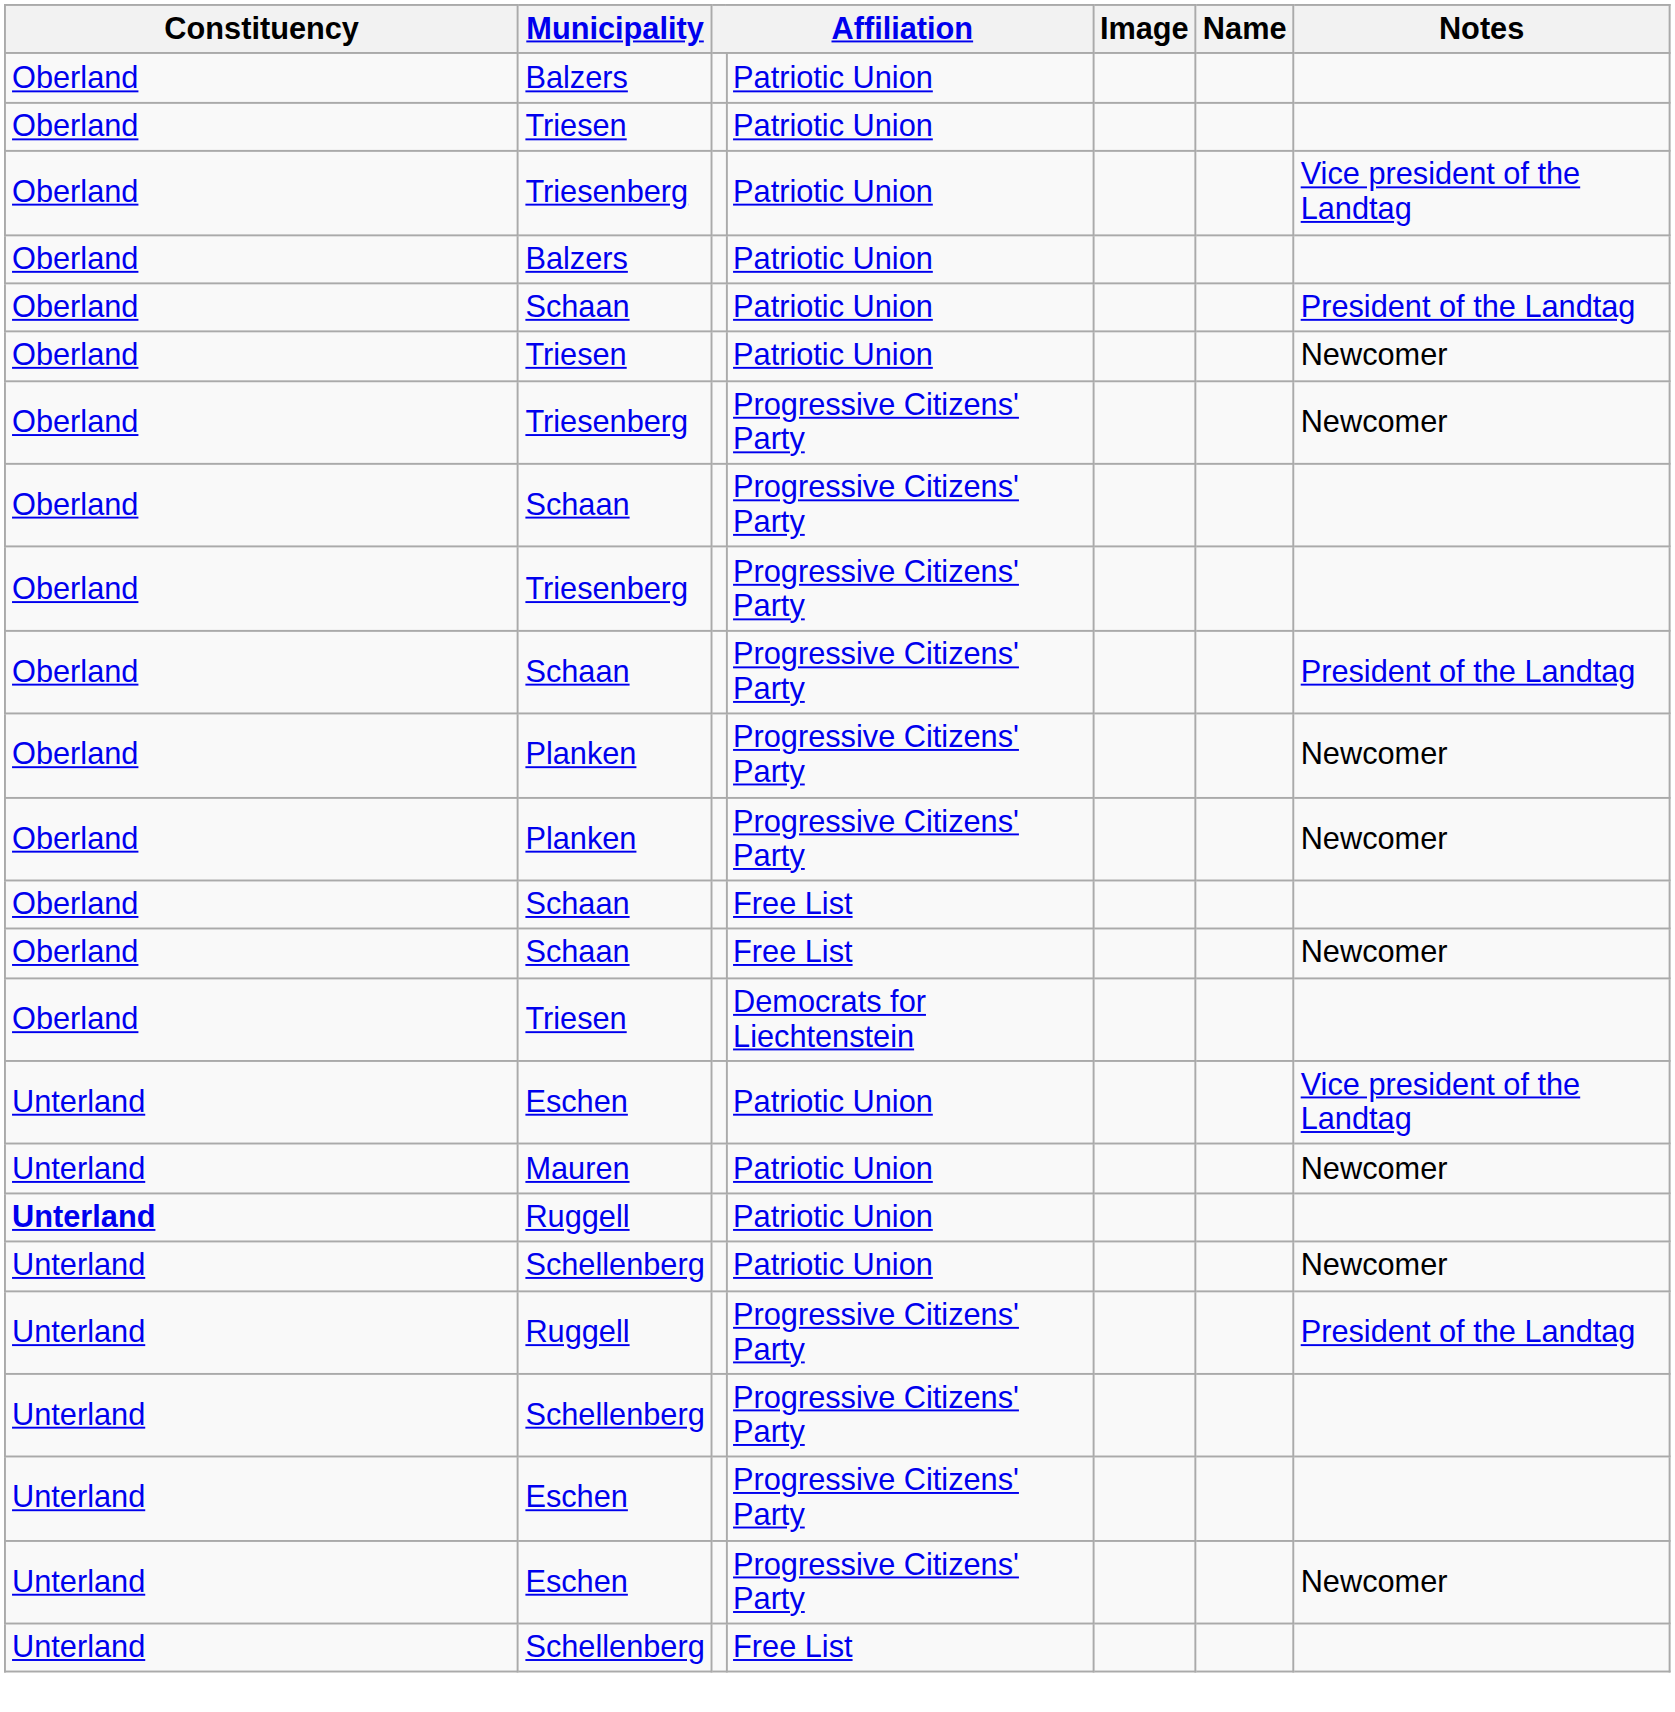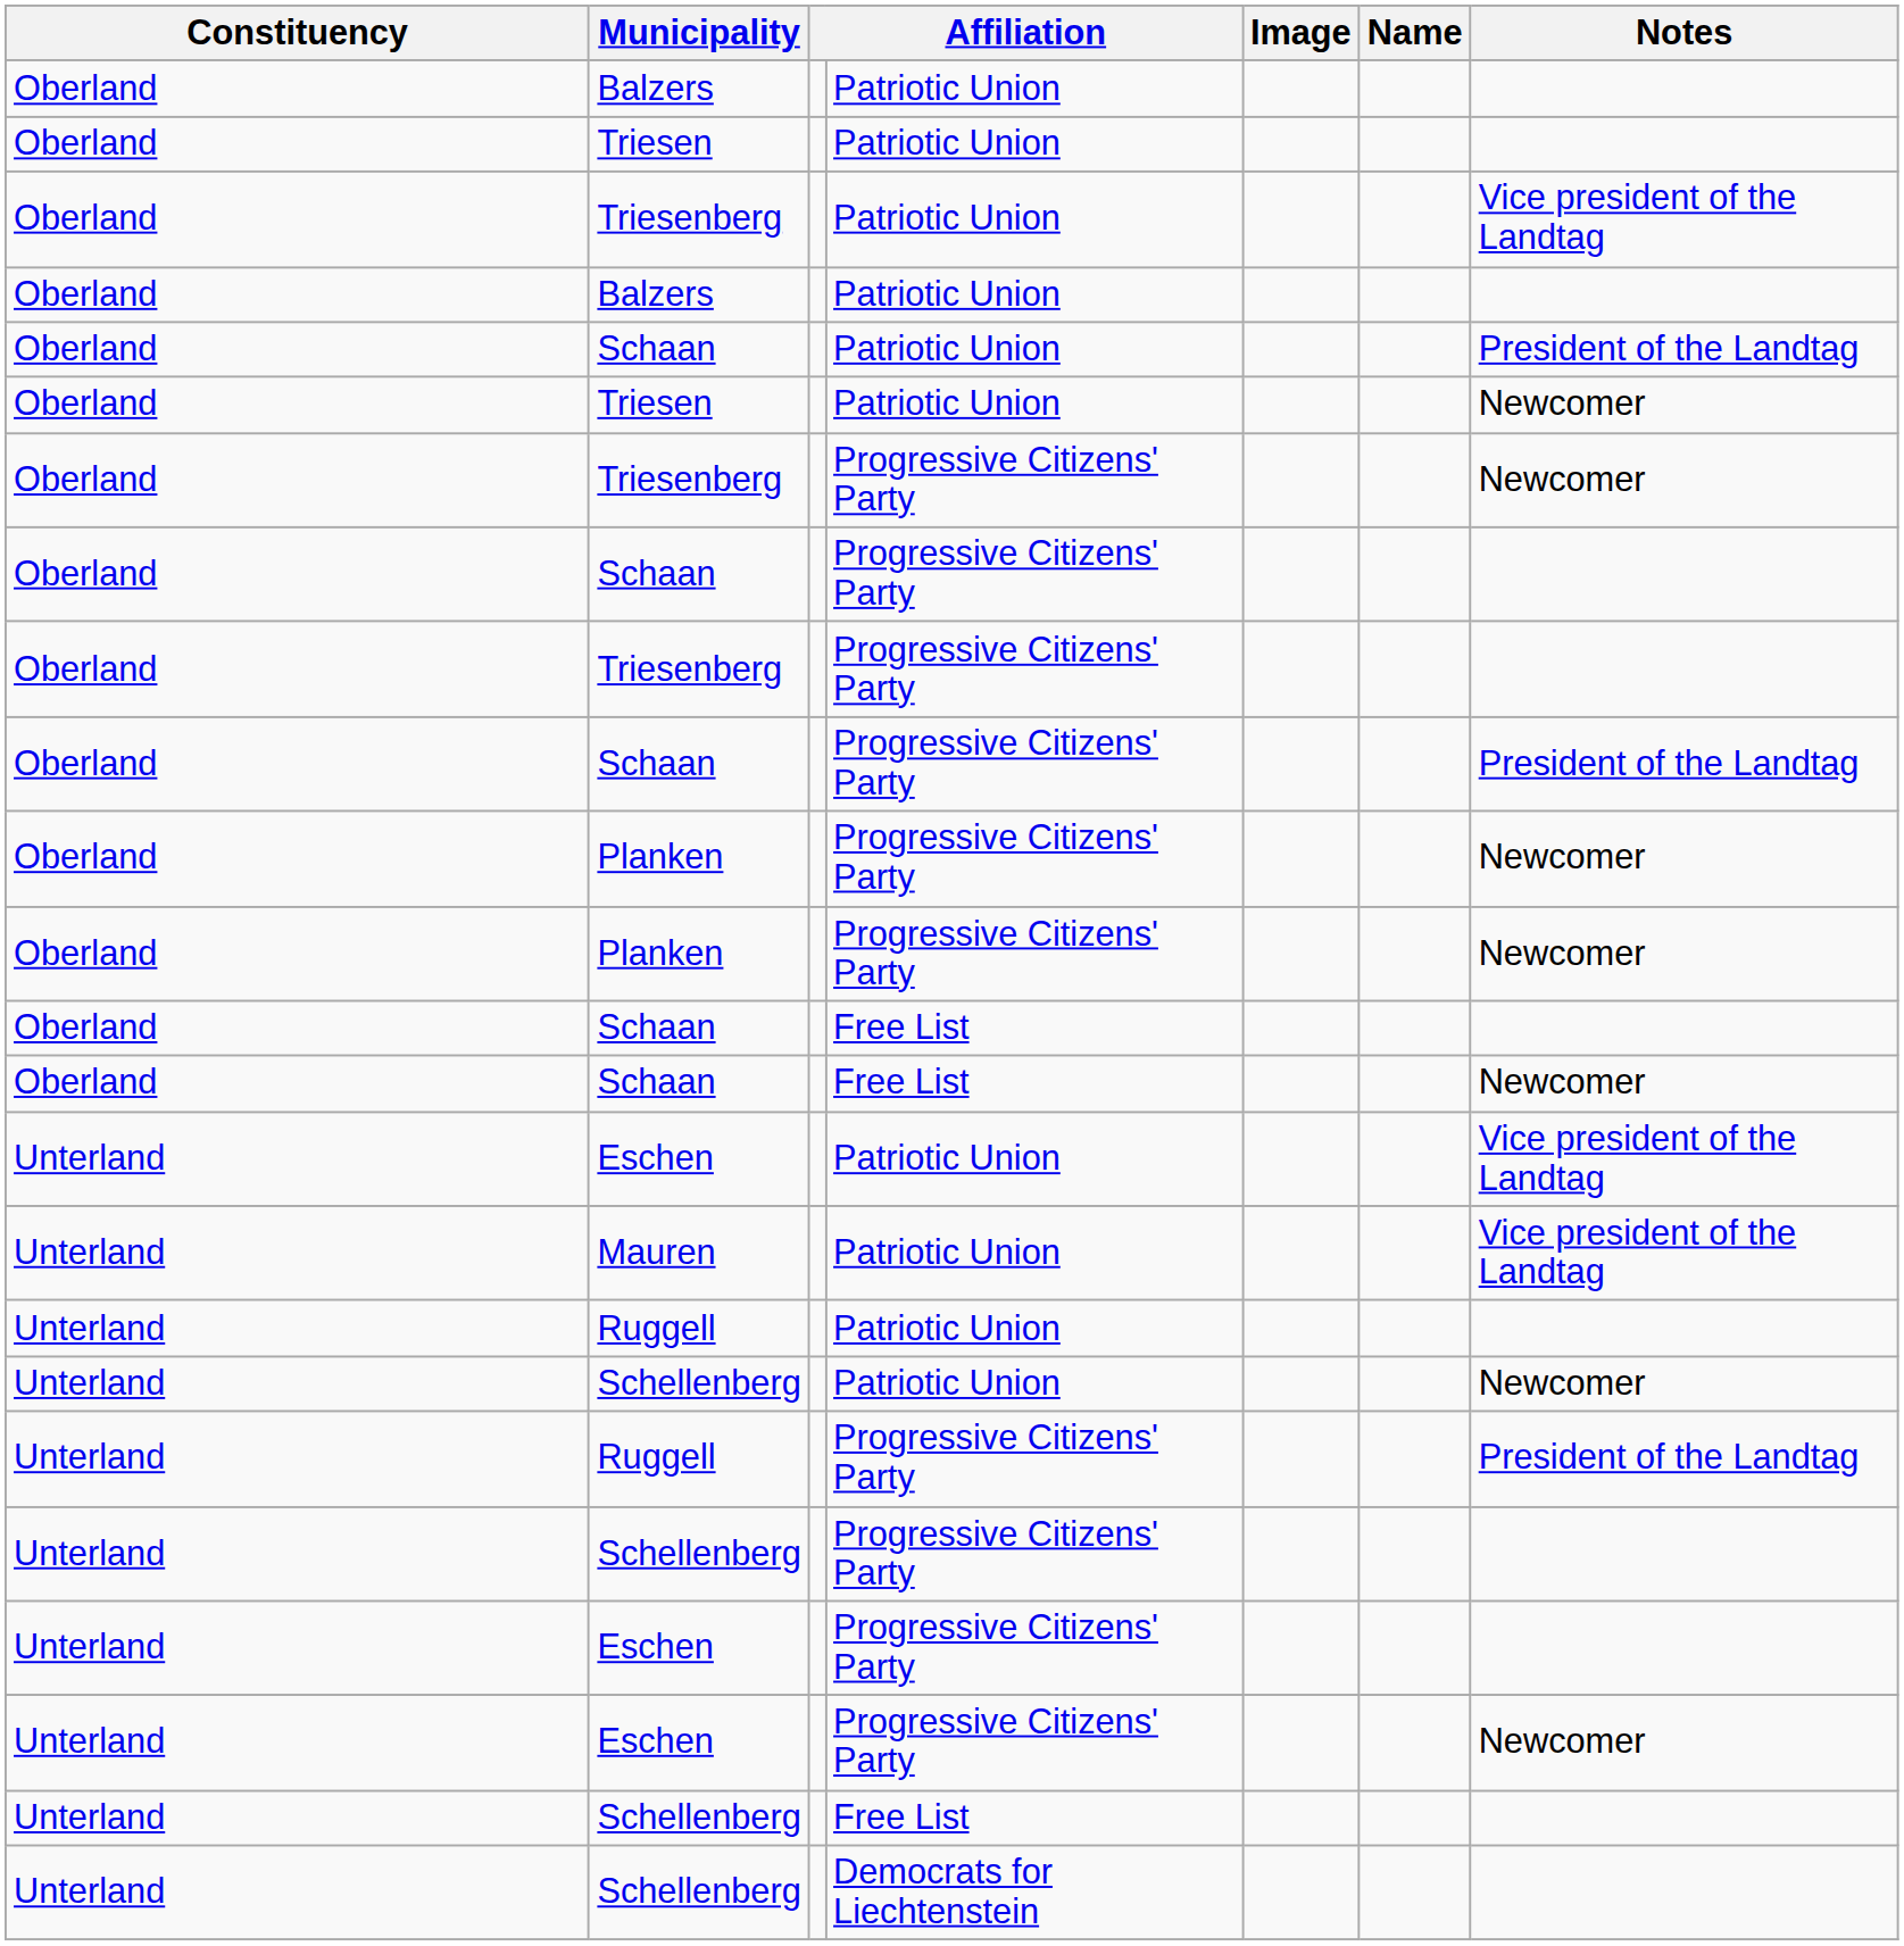- row: Oberland | Triesen | Democrats for Liechtenstein
Mauren | Notes: Newcomer -> Vice president of the Landtag
Ruggell / Patriotic Union | Constituency: bold -> normal
+ row: Unterland | Schellenberg | Democrats for Liechtenstein
